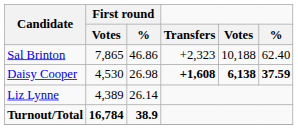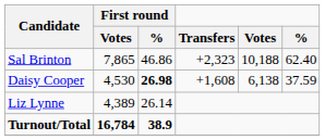Daisy Cooper | First round / %: normal -> bold
Daisy Cooper | Transfers: bold -> normal
Daisy Cooper | Votes: bold -> normal
Daisy Cooper | %: bold -> normal
